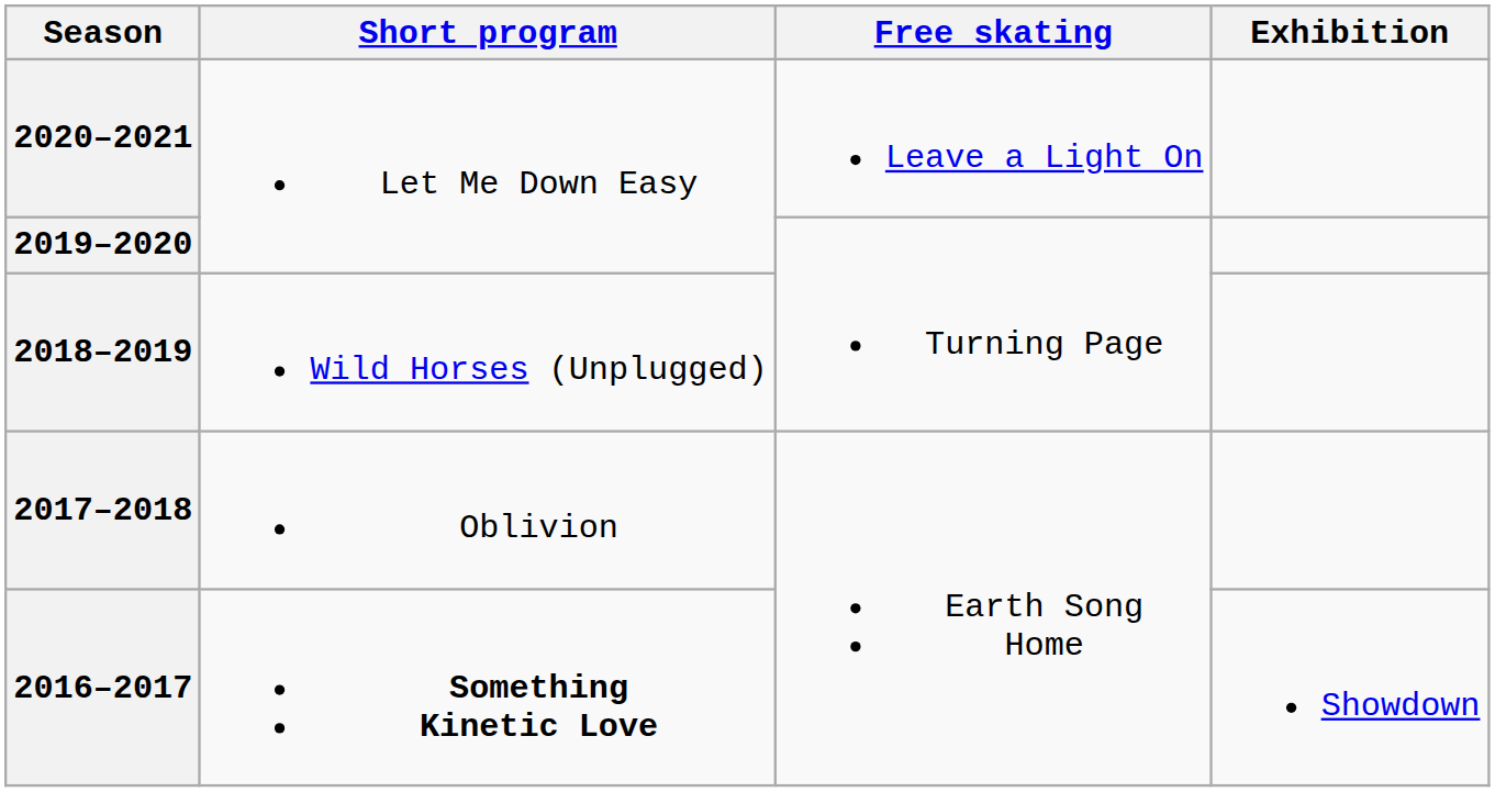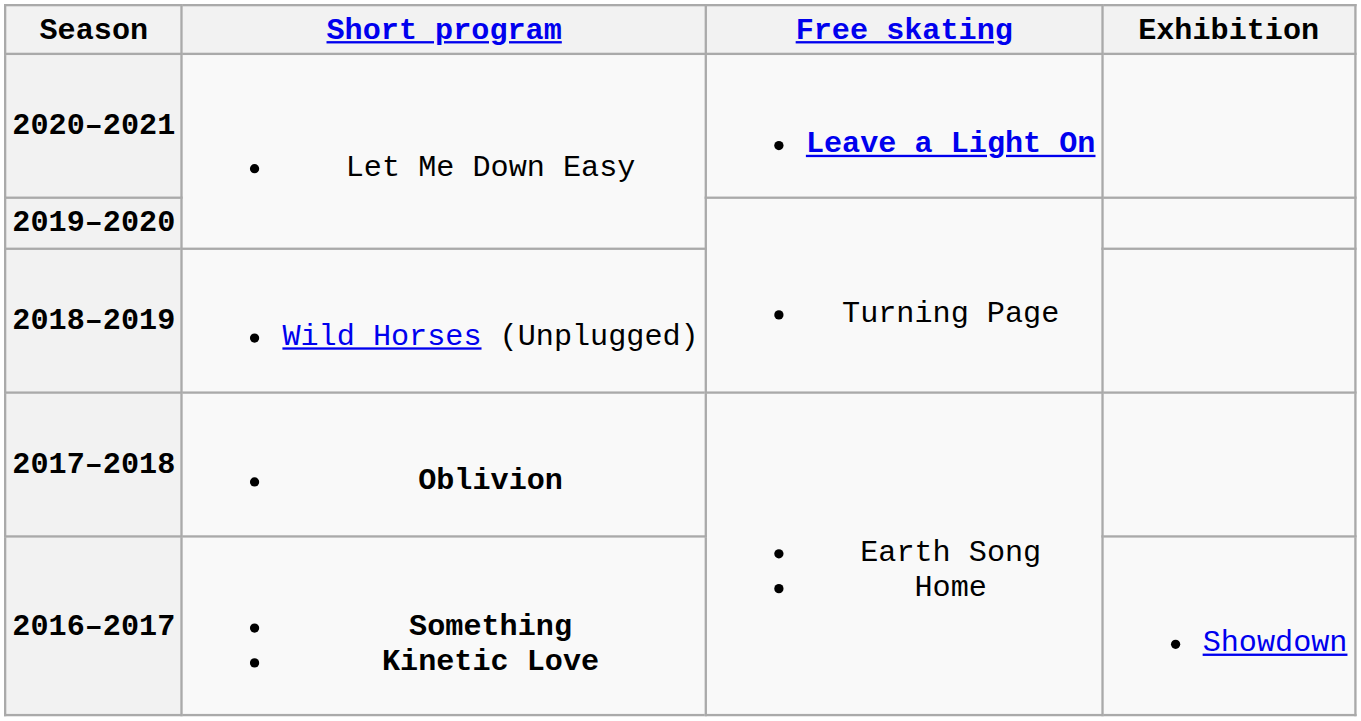2020–2021 | Free skating: normal -> bold
2017–2018 | Short program: normal -> bold
